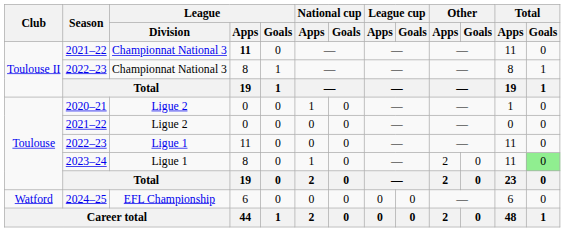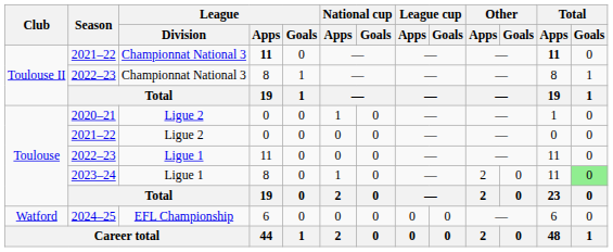2021–22 / Championnat National 3 | Total / Apps: normal -> bold
